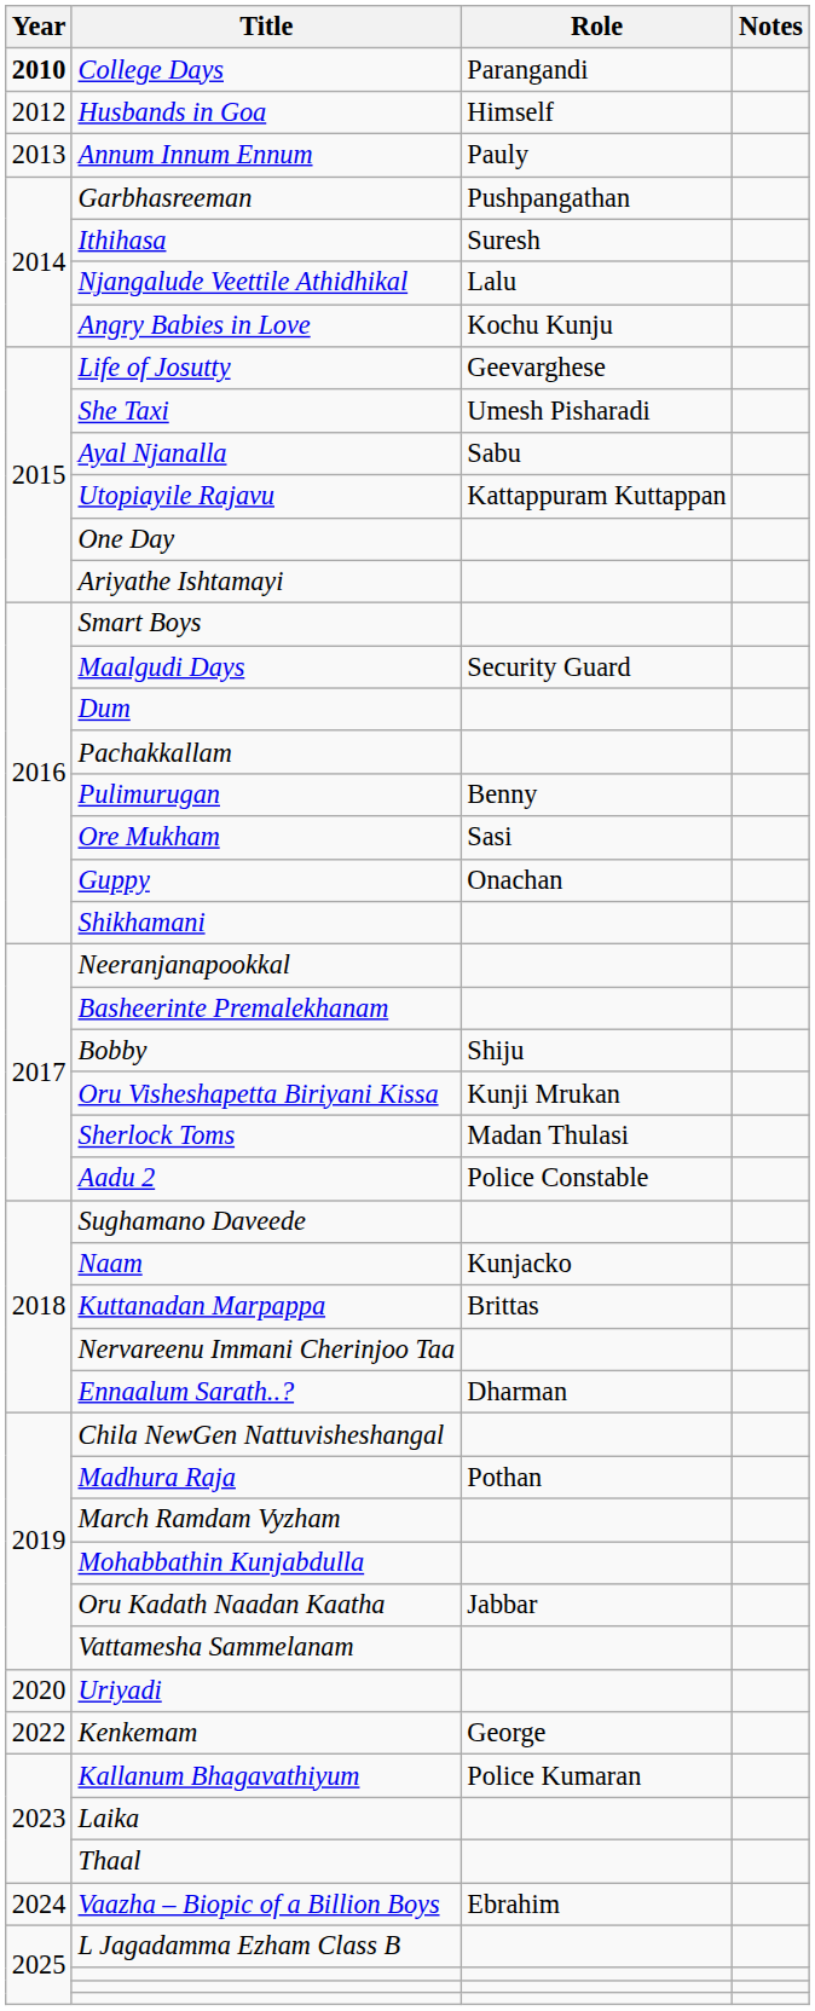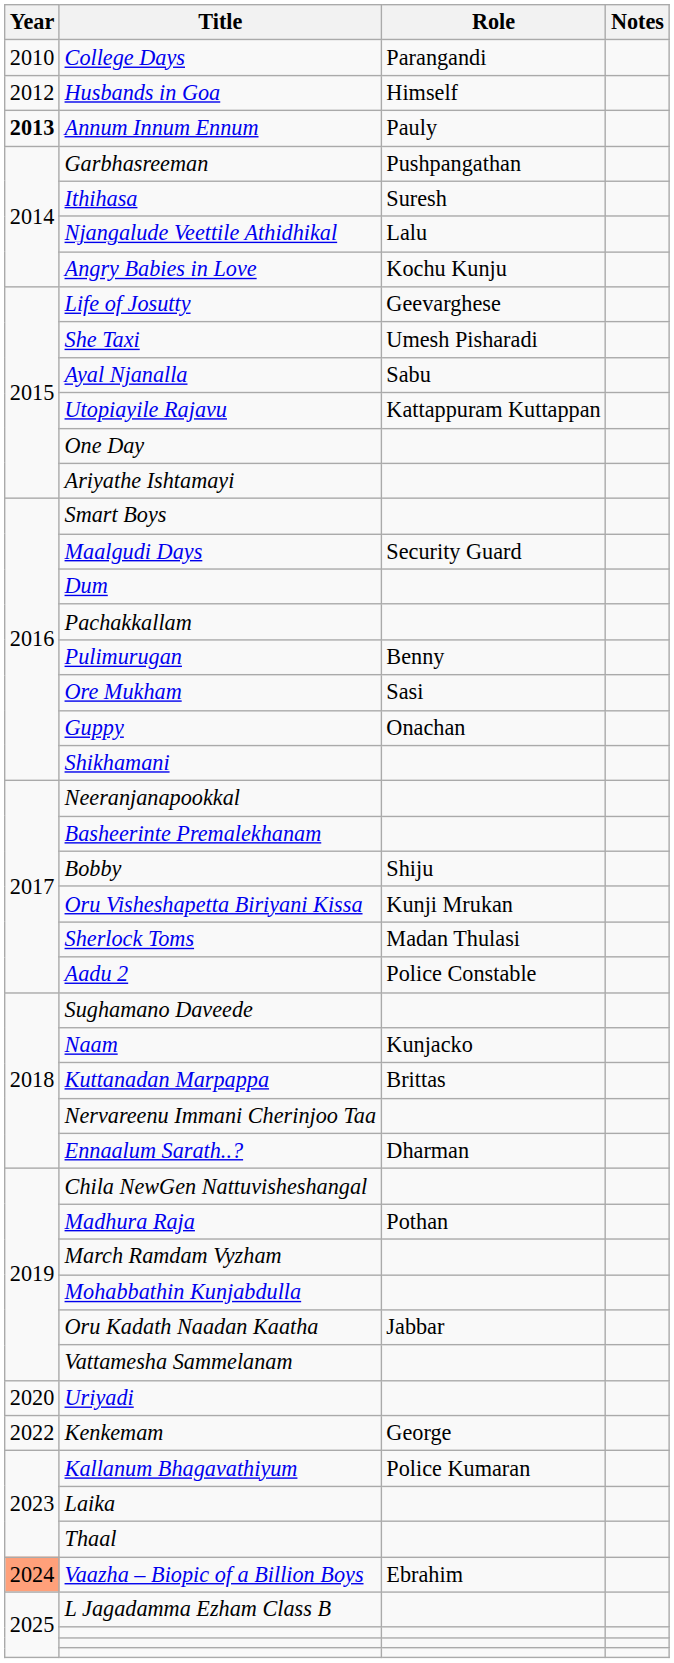College Days | Year: bold -> normal
Annum Innum Ennum | Year: normal -> bold
Vaazha – Biopic of a Billion Boys | Year: no background -> lightsalmon background
